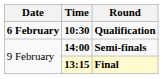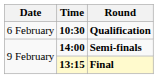Qualification | Date: bold -> normal
